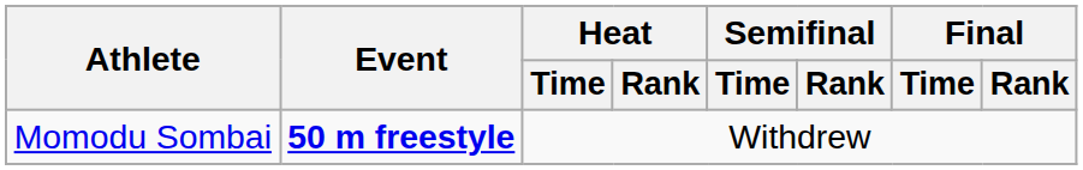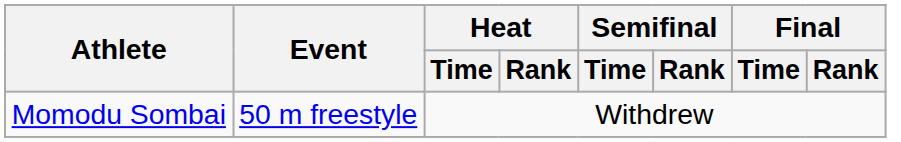Momodu Sombai | Event: bold -> normal
